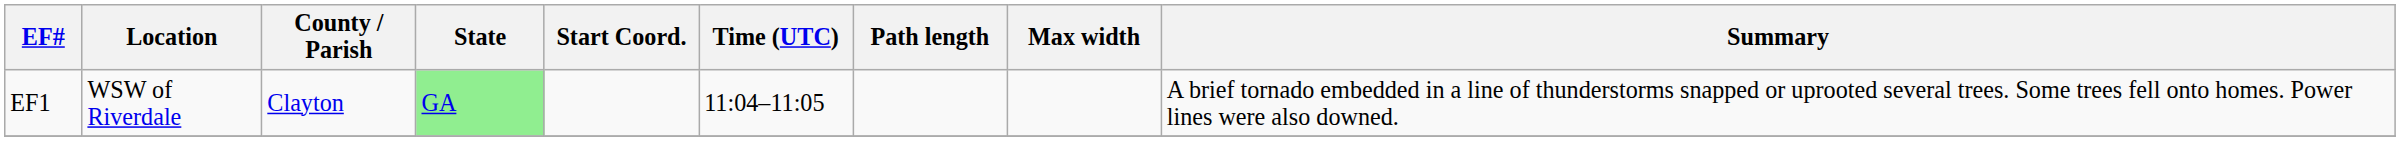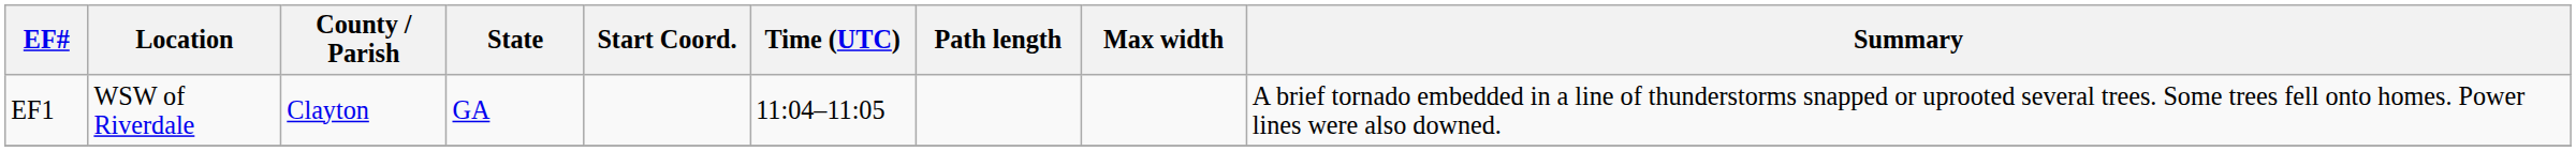EF1 | State: lightgreen background -> no background
